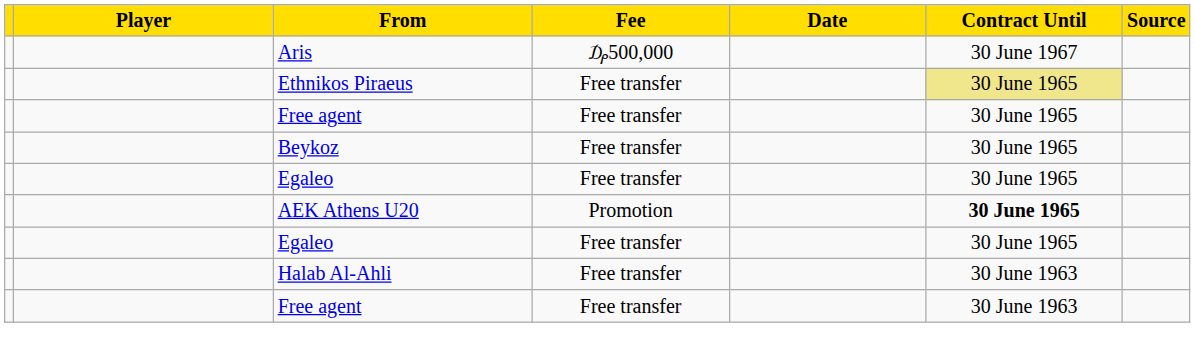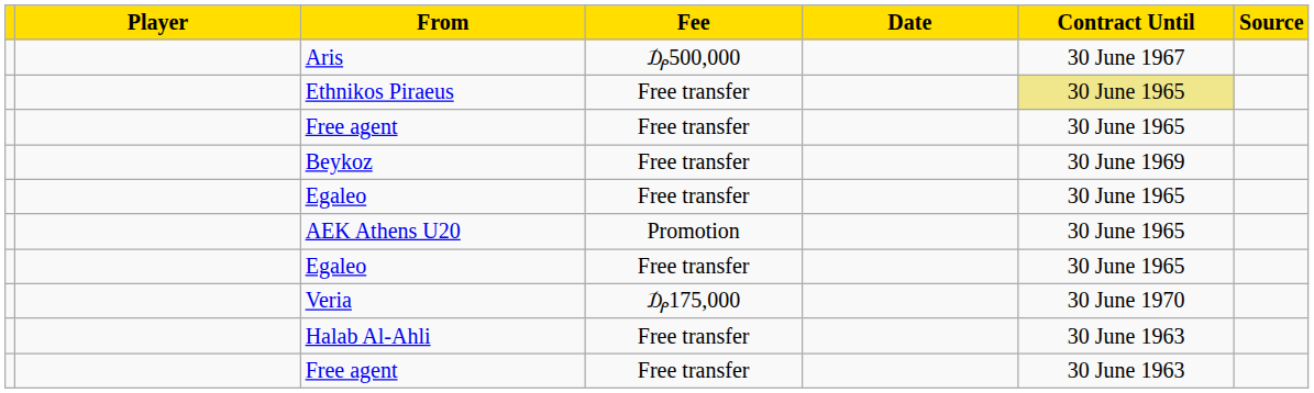Beykoz | Contract Until: 30 June 1965 -> 30 June 1969
AEK Athens U20 | Contract Until: bold -> normal
+ row: Veria | ₯175,000 | 30 June 1970
